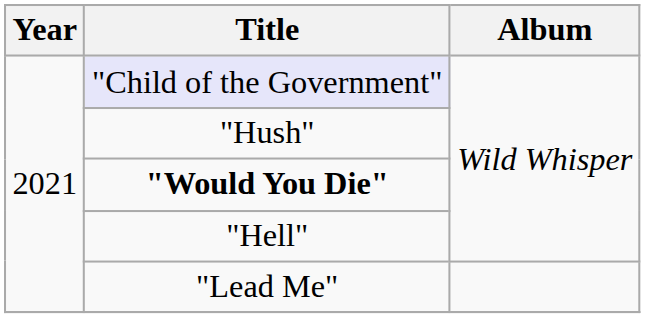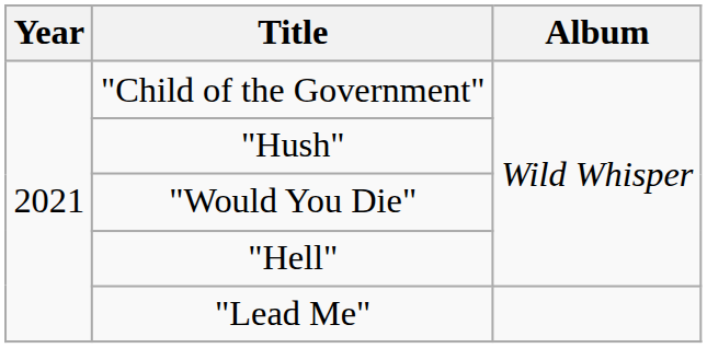"Child of the Government" | Title: lavender background -> no background
"Would You Die" | Title: bold -> normal
